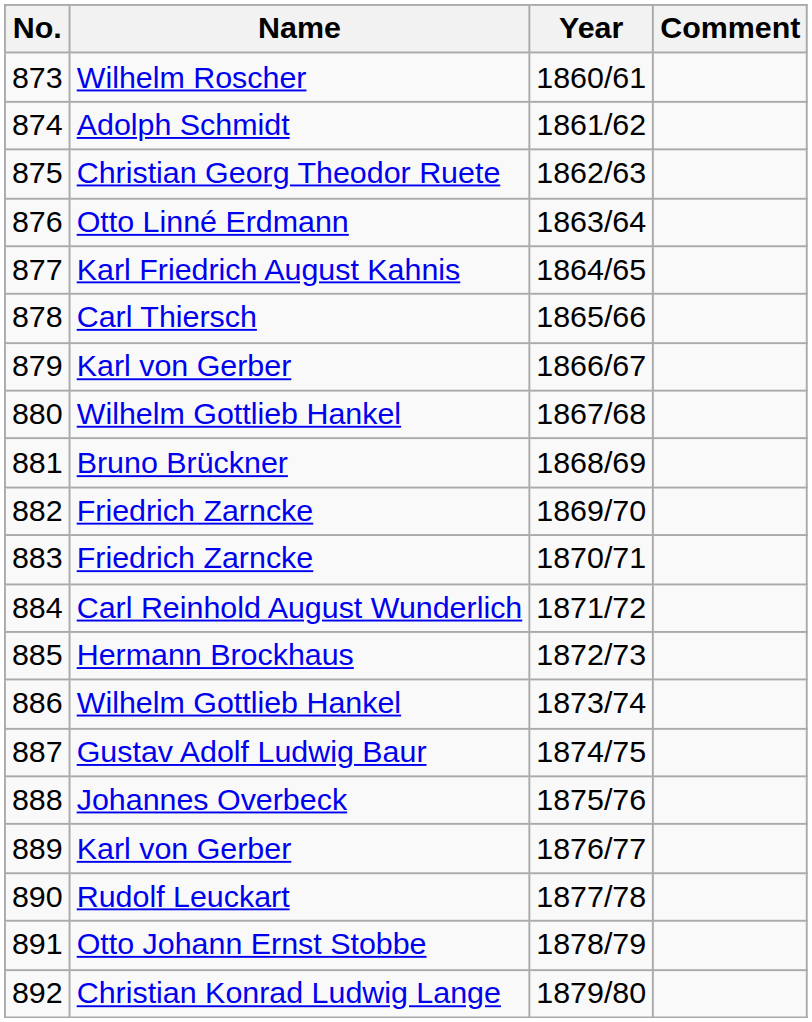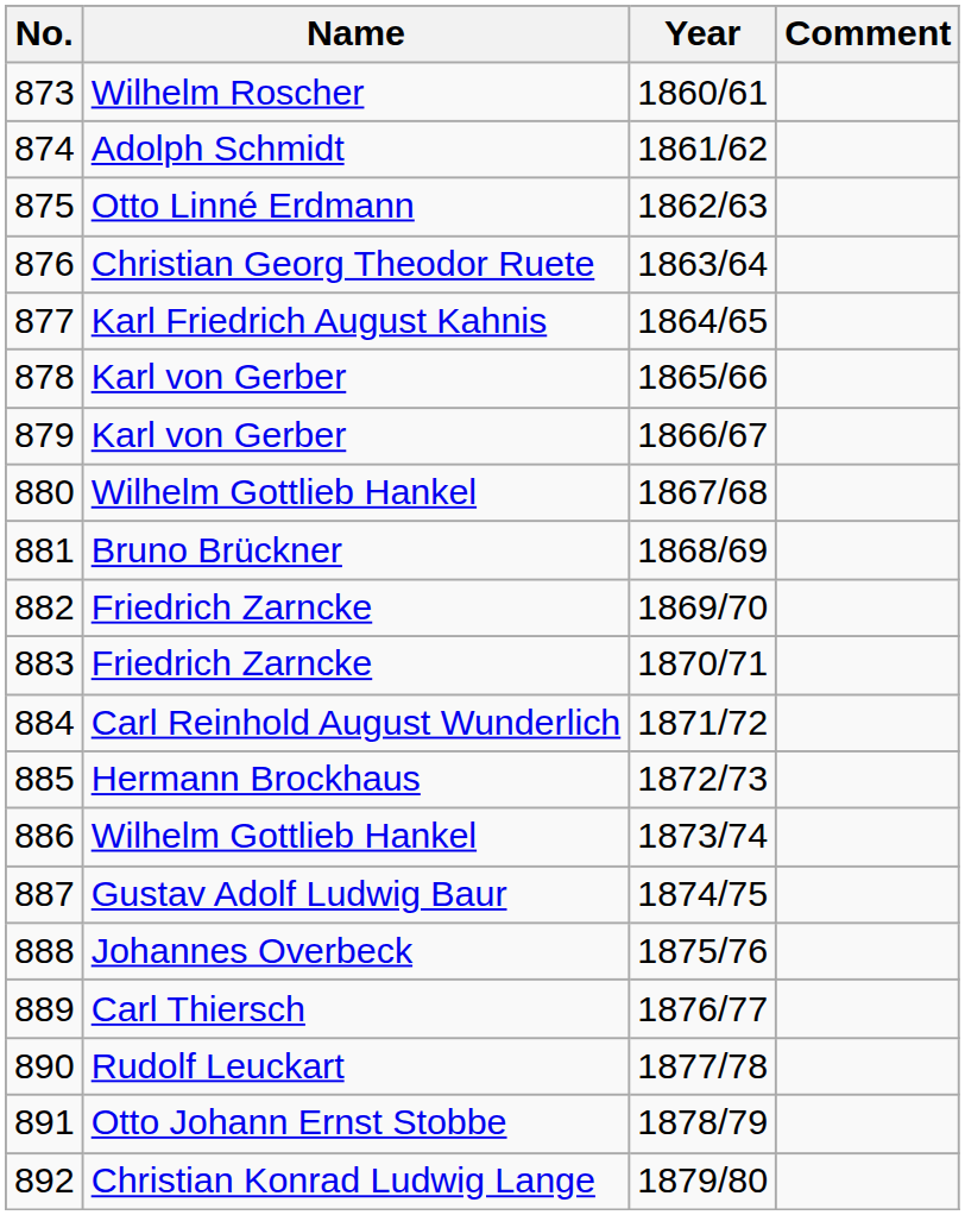875 | Name: Christian Georg Theodor Ruete -> Otto Linné Erdmann
876 | Name: Otto Linné Erdmann -> Christian Georg Theodor Ruete
878 | Name: Carl Thiersch -> Karl von Gerber
889 | Name: Karl von Gerber -> Carl Thiersch
